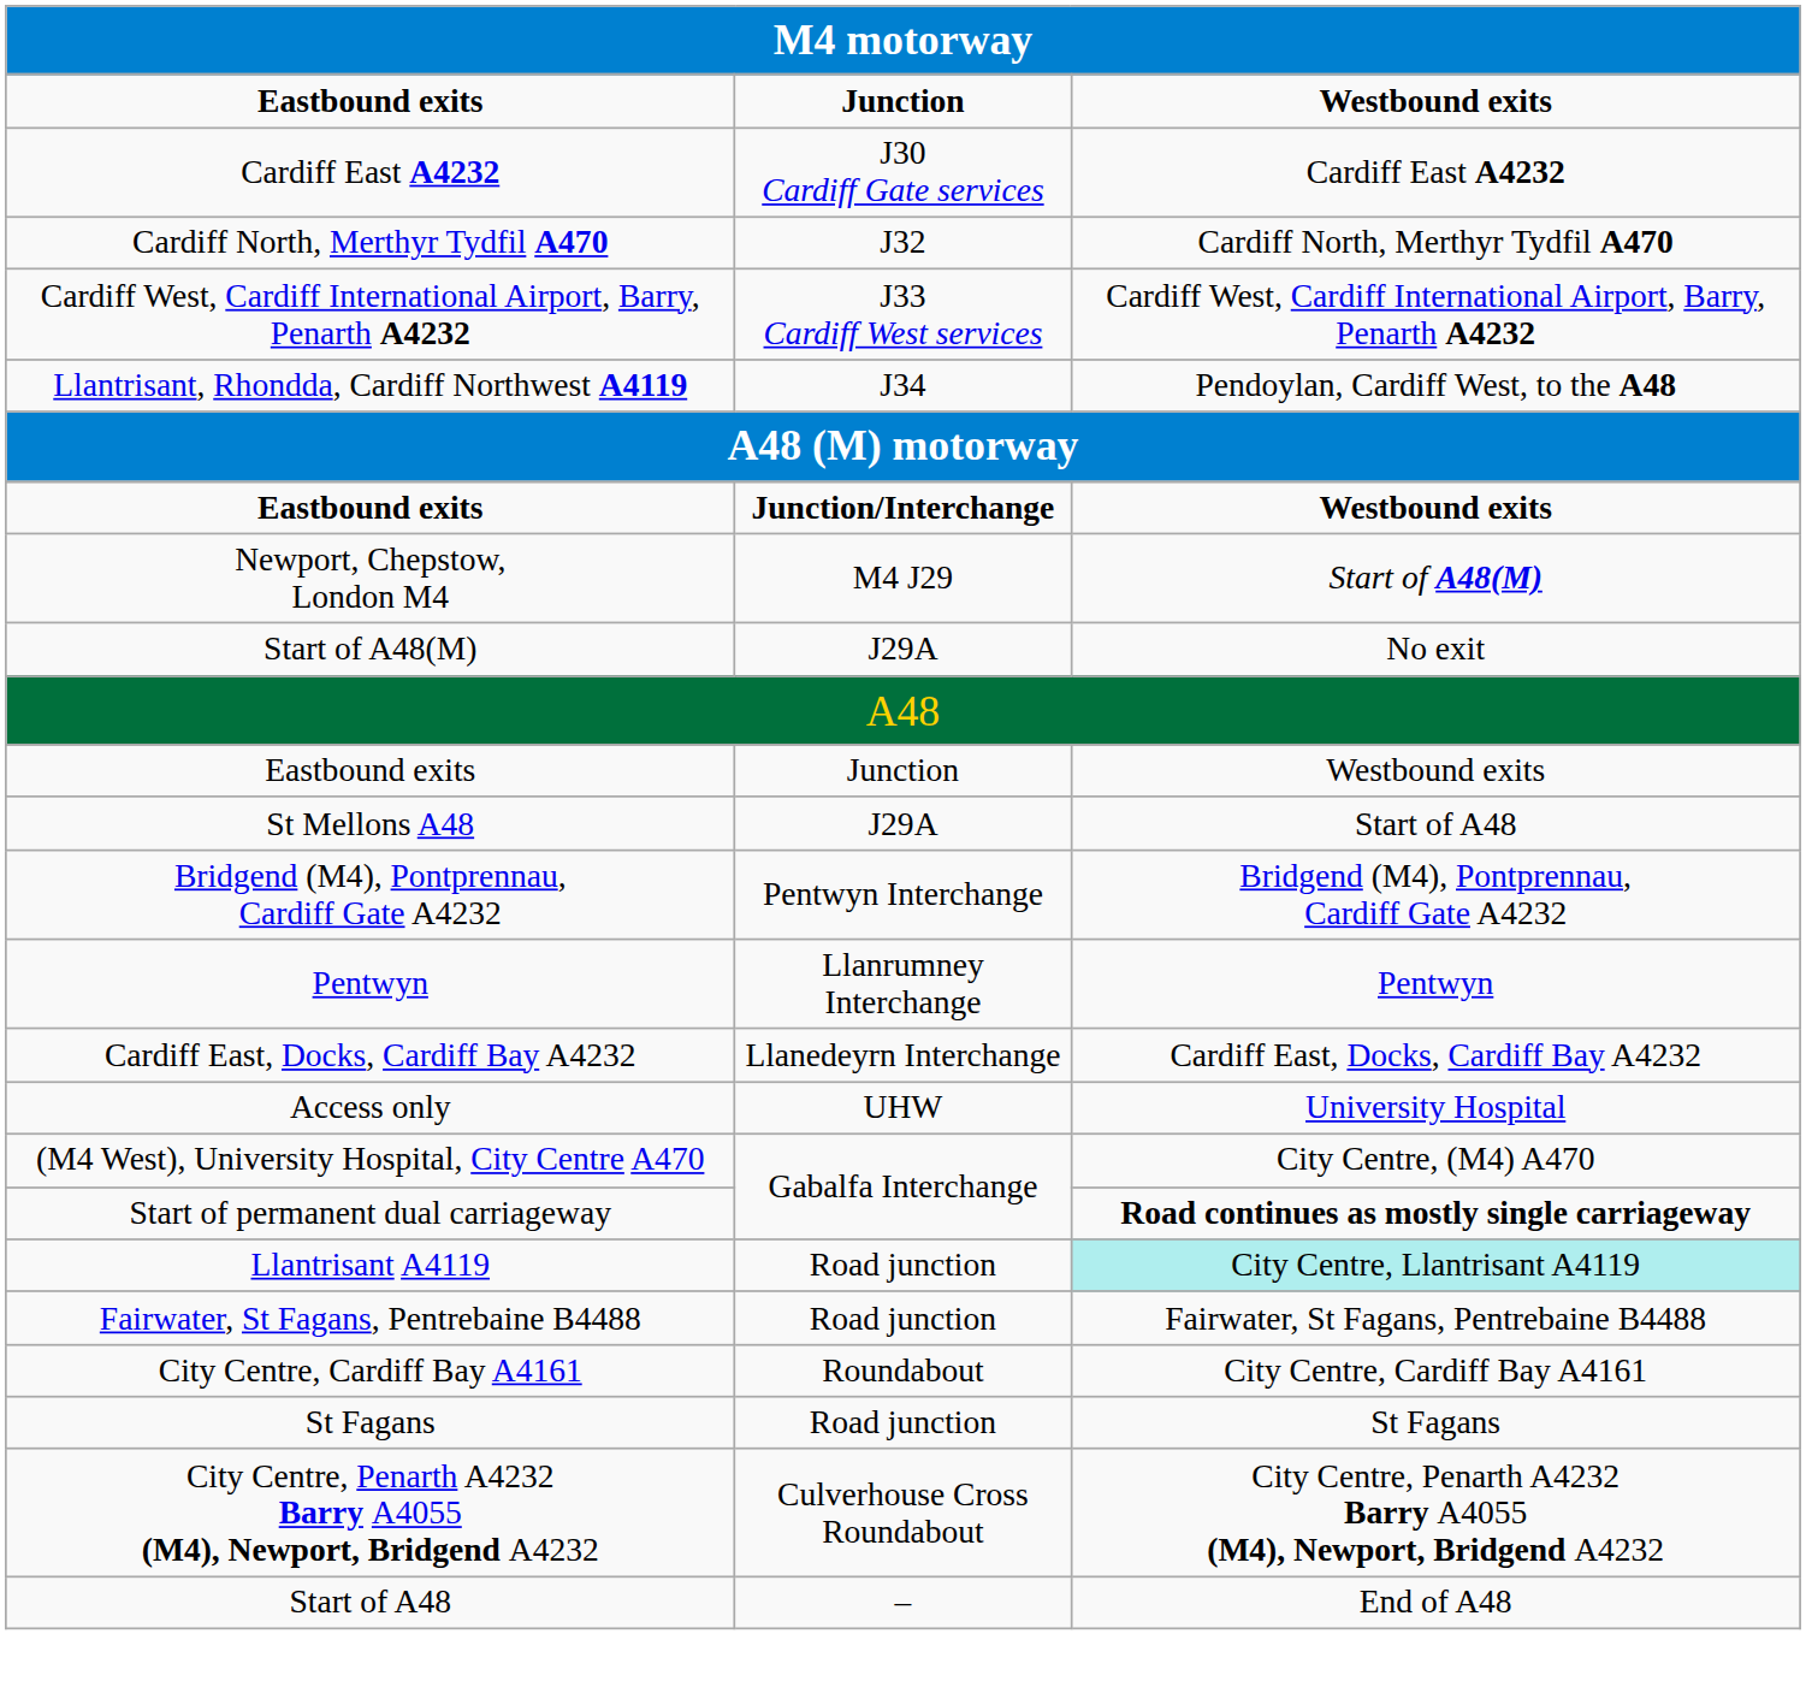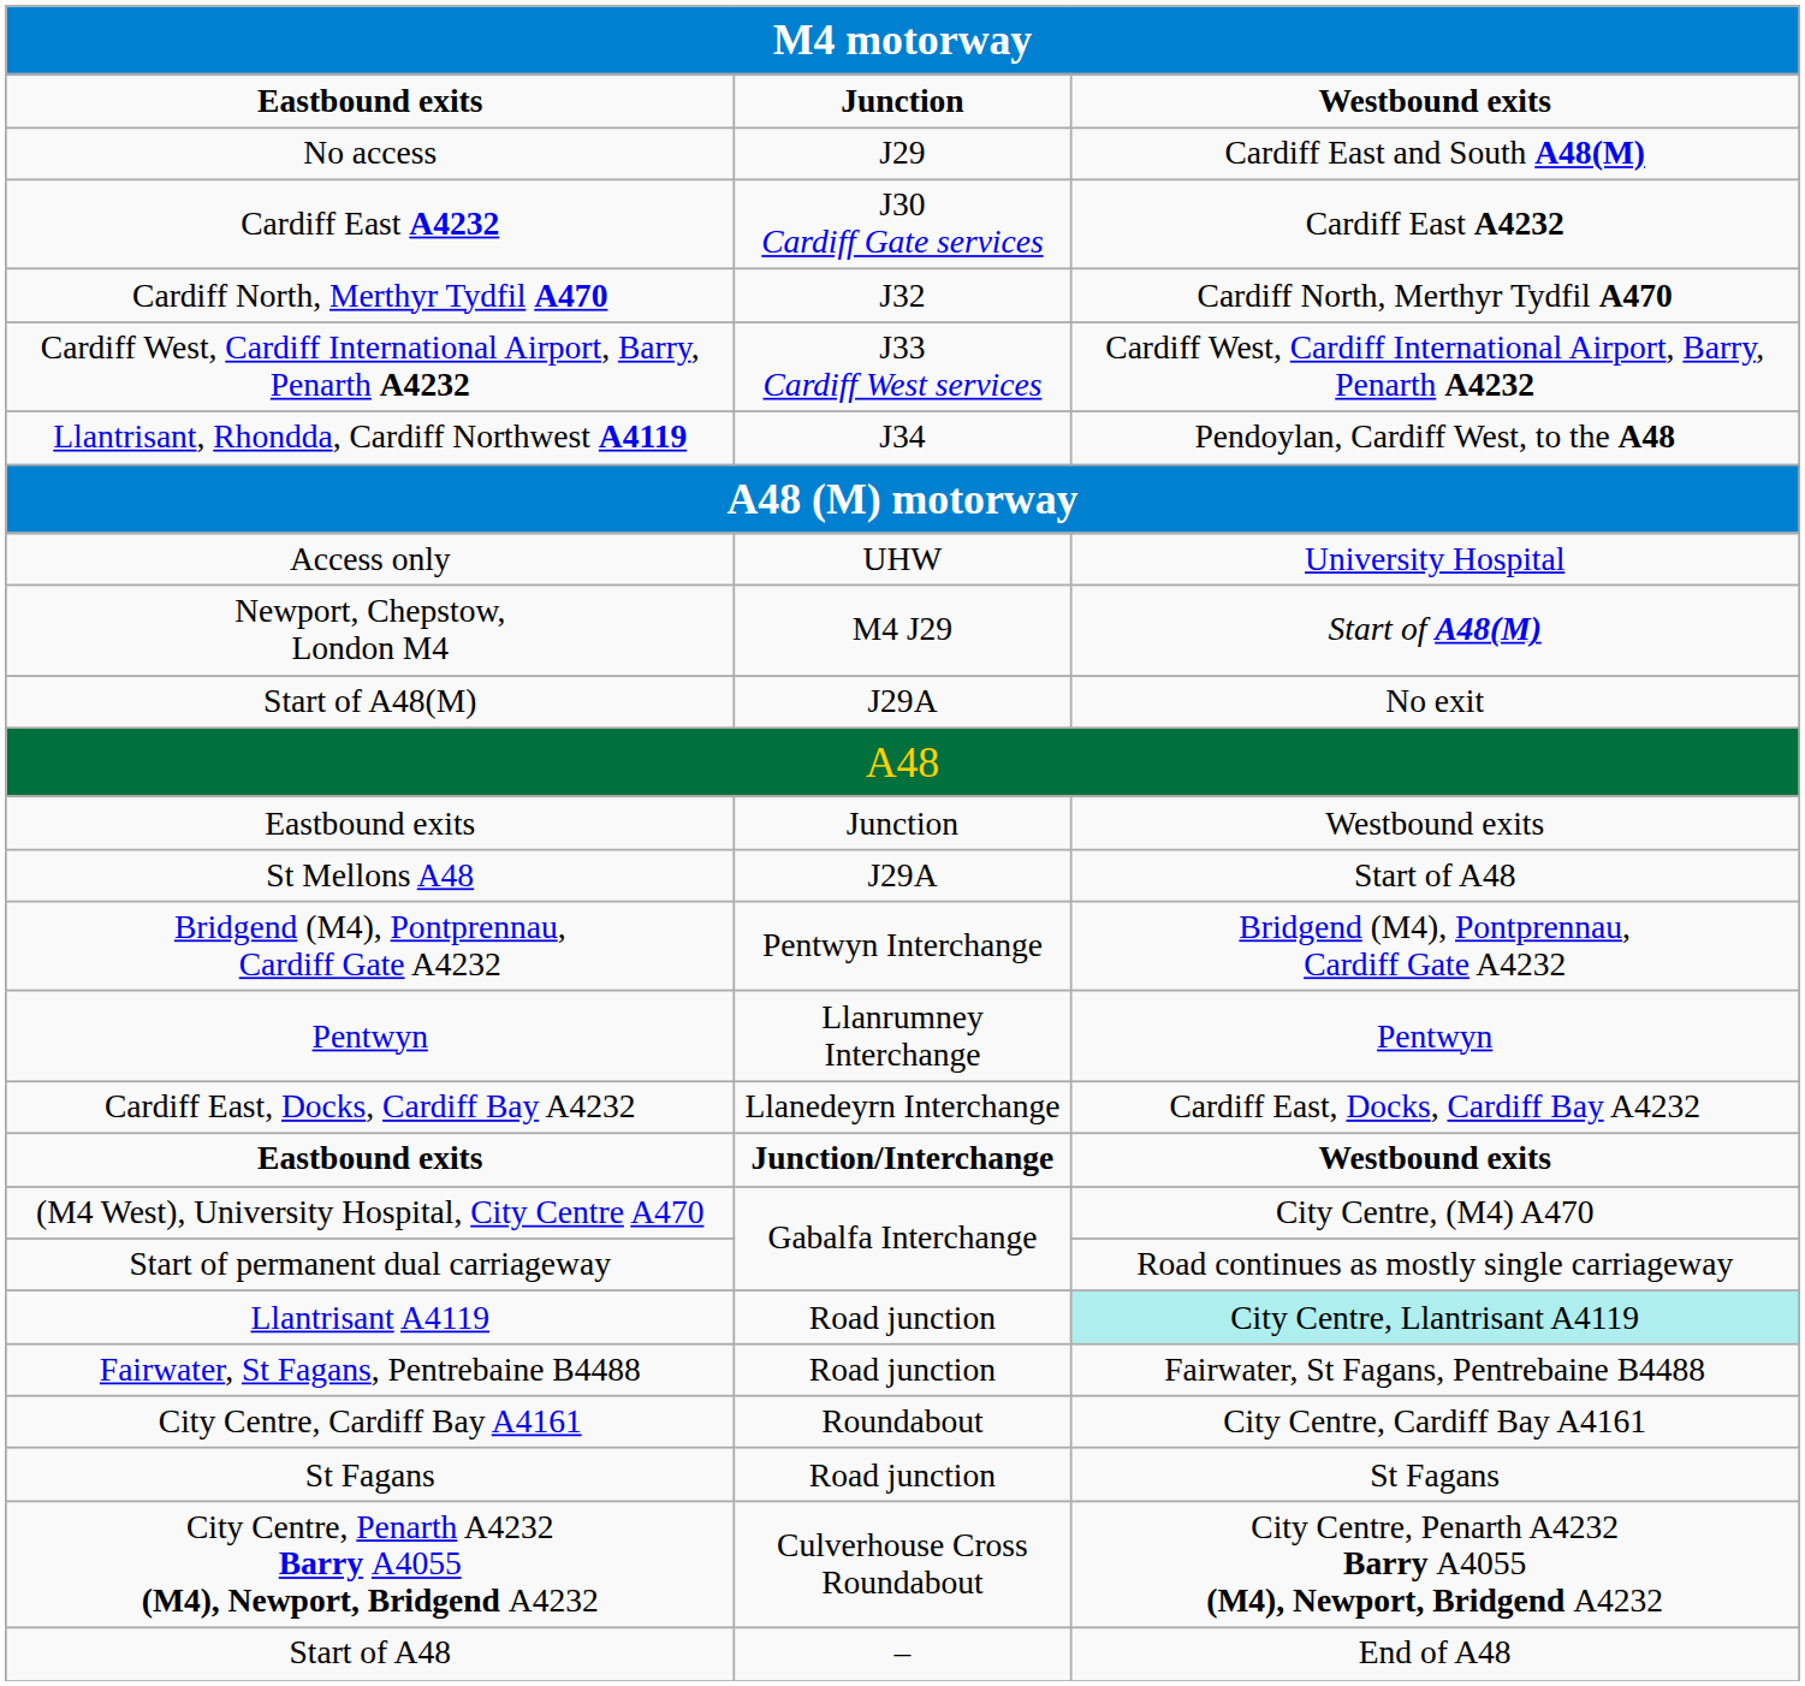+ row: No access | J29 | Cardiff East and South A48(M)
rows swapped: Eastbound exits / Junction/Interchange <-> Access only
Start of permanent dual carriageway | column 3: bold -> normal
